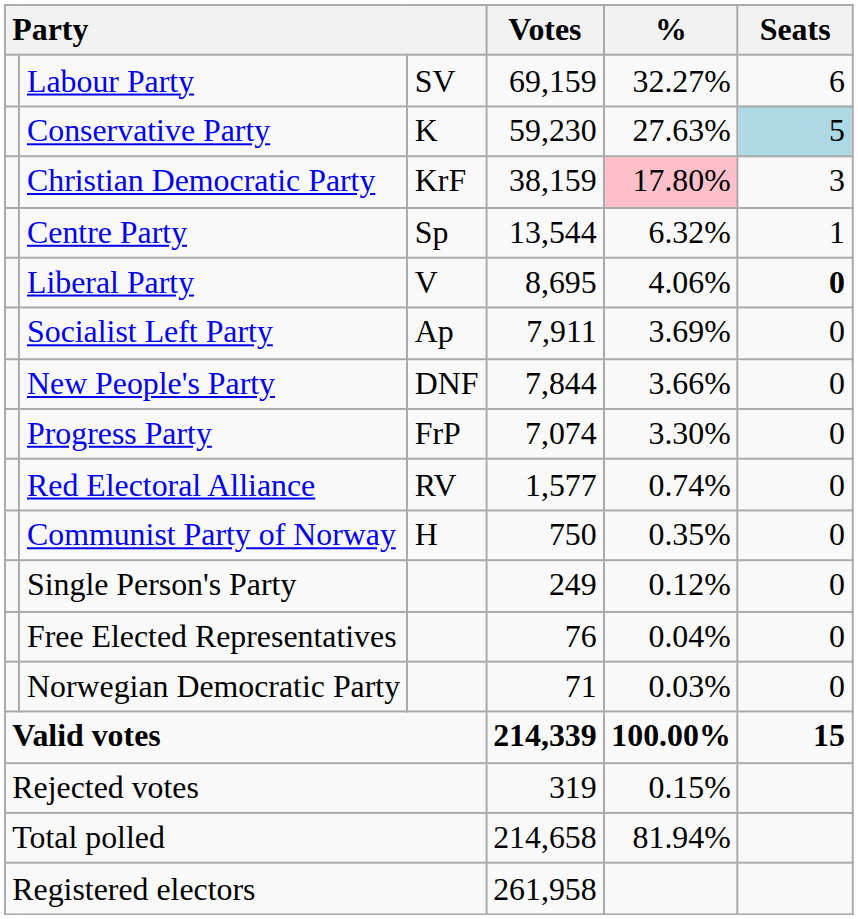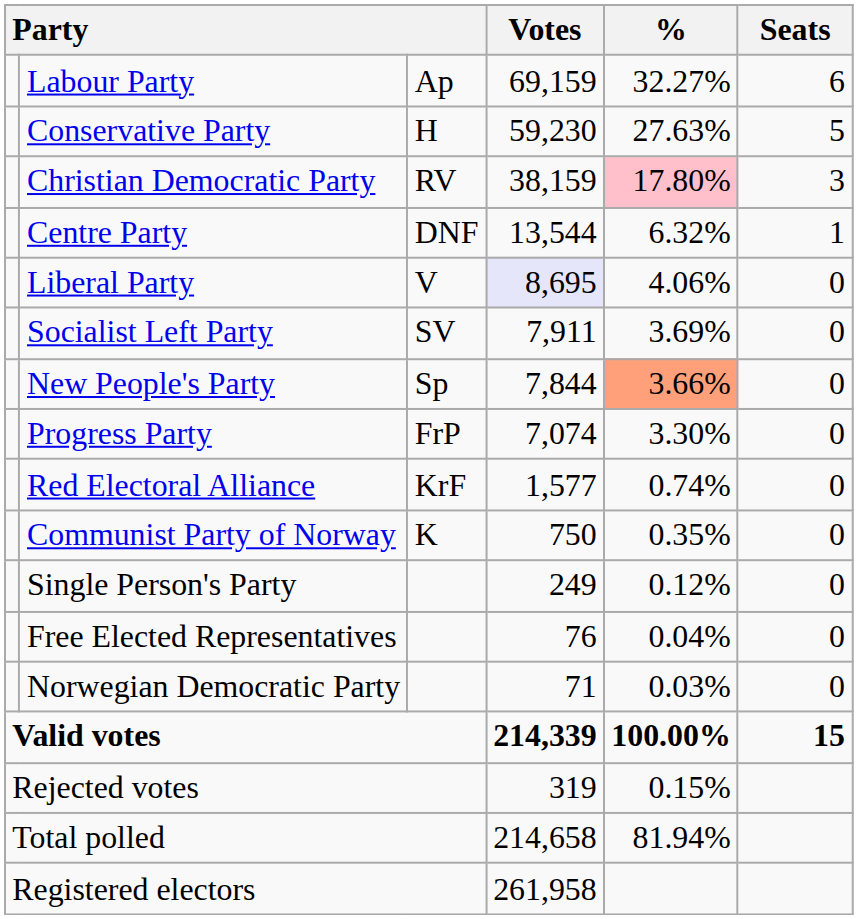Labour Party | column 3: SV -> Ap
Conservative Party | column 3: K -> H
Conservative Party | Seats: lightblue background -> no background
Christian Democratic Party | column 3: KrF -> RV
Centre Party | column 3: Sp -> DNF
Liberal Party | Votes: no background -> lavender background
Liberal Party | Seats: bold -> normal
Socialist Left Party | column 3: Ap -> SV
New People's Party | column 3: DNF -> Sp
New People's Party | %: no background -> lightsalmon background
Red Electoral Alliance | column 3: RV -> KrF
Communist Party of Norway | column 3: H -> K
